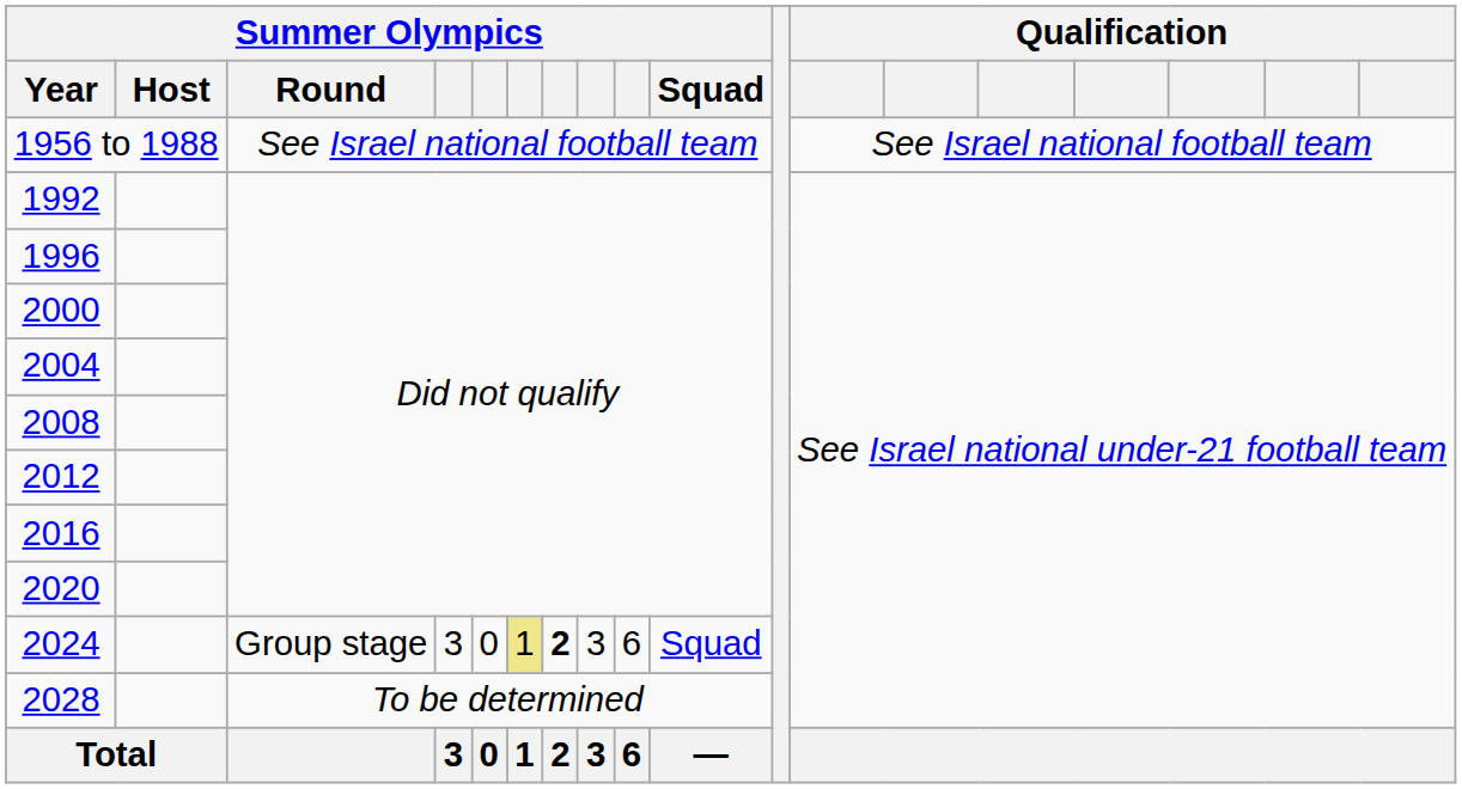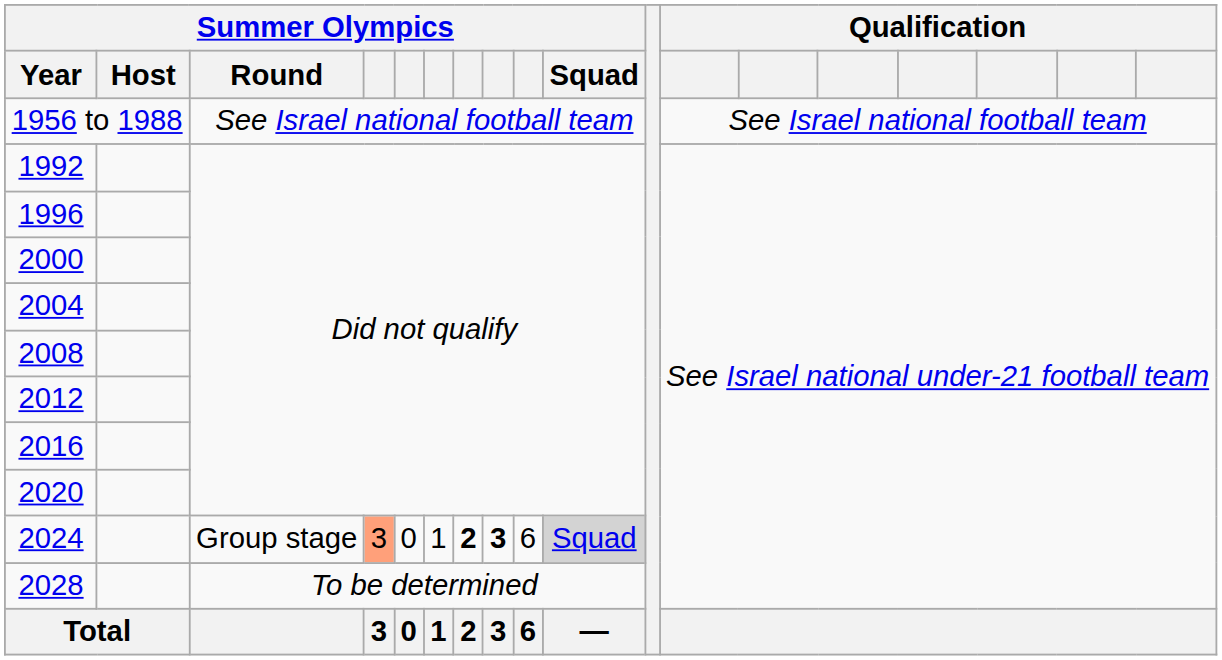2024 | column 4: no background -> lightsalmon background
2024 | column 6: khaki background -> no background
2024 | column 8: normal -> bold
2024 | Summer Olympics / Squad: no background -> lightgrey background
